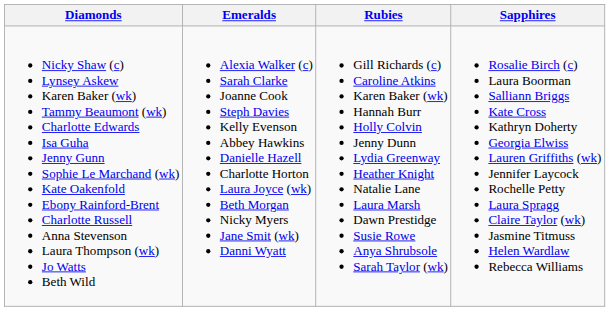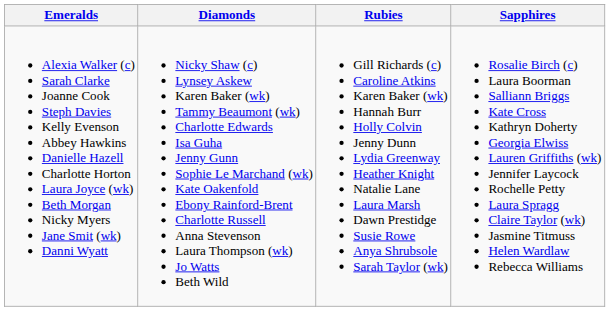columns swapped: Diamonds <-> Emeralds
